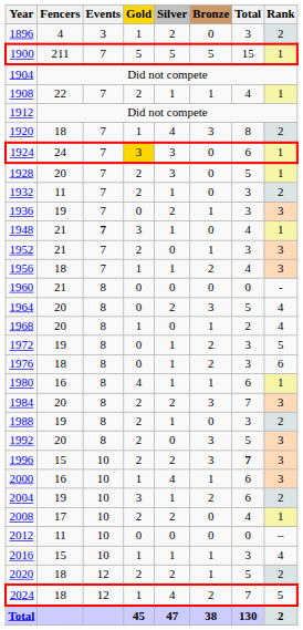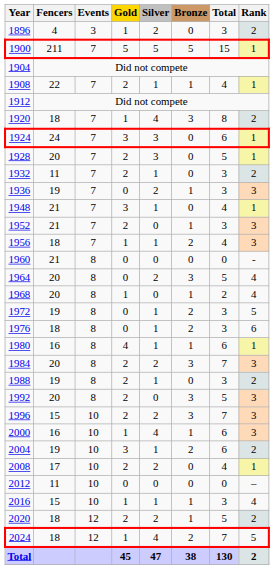1924 | Gold: gold background -> no background
1948 | Events: bold -> normal
1996 | Total: bold -> normal
